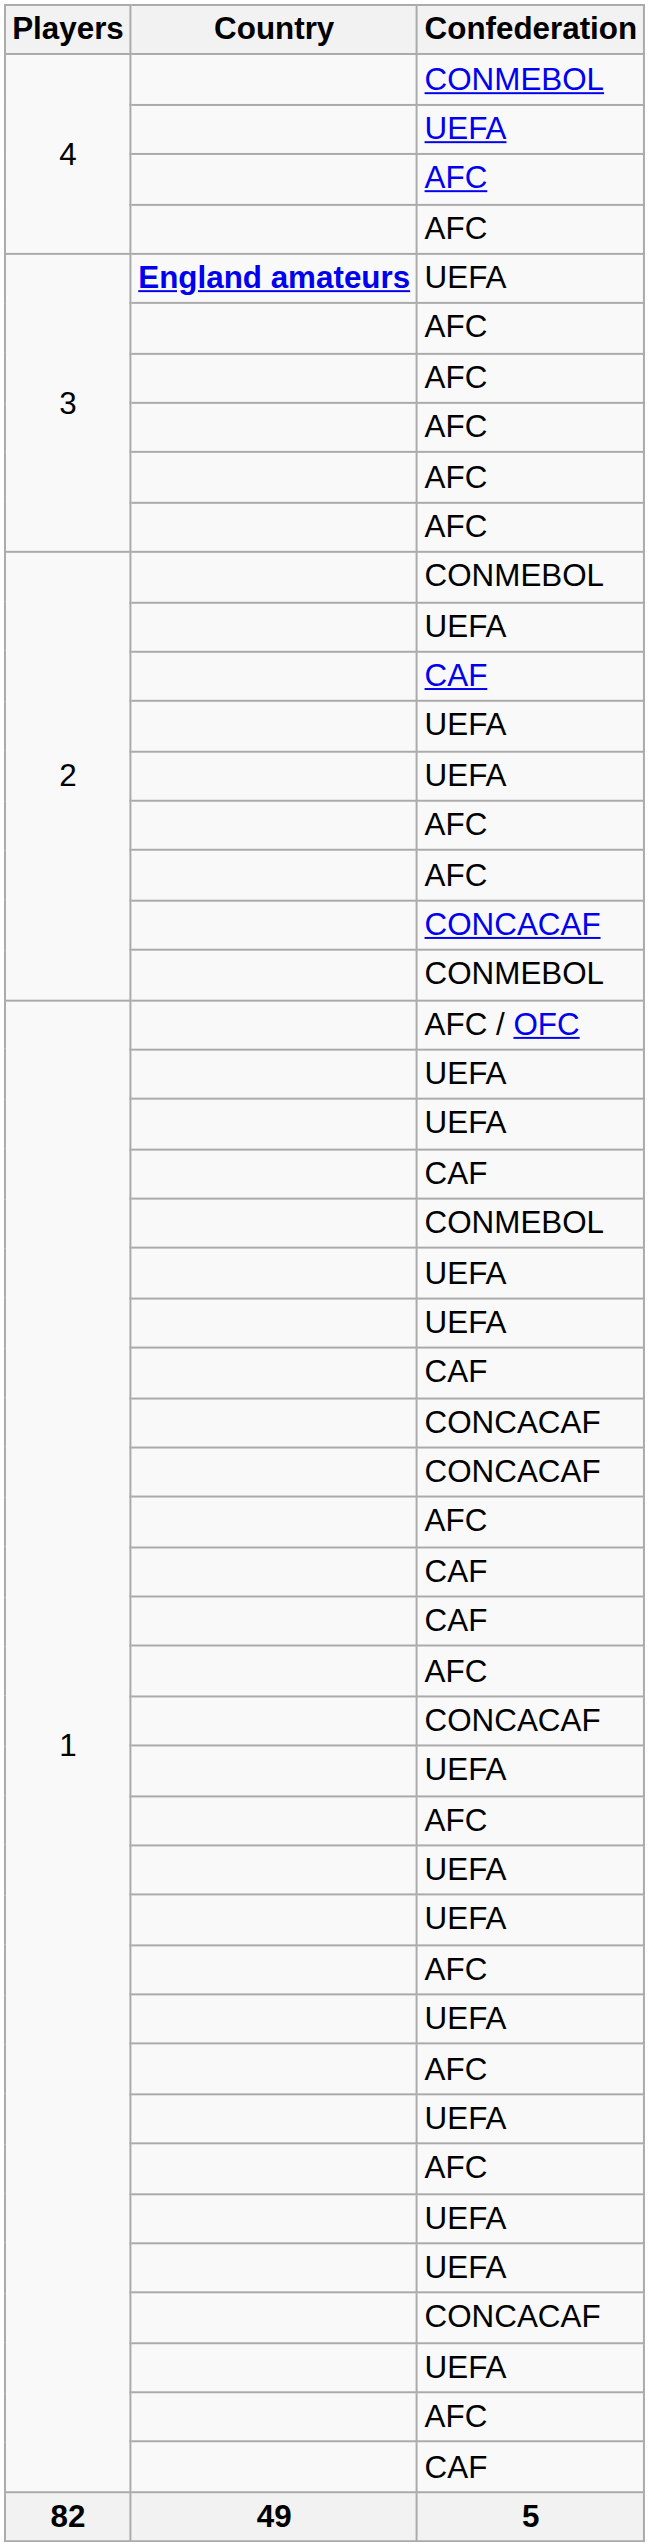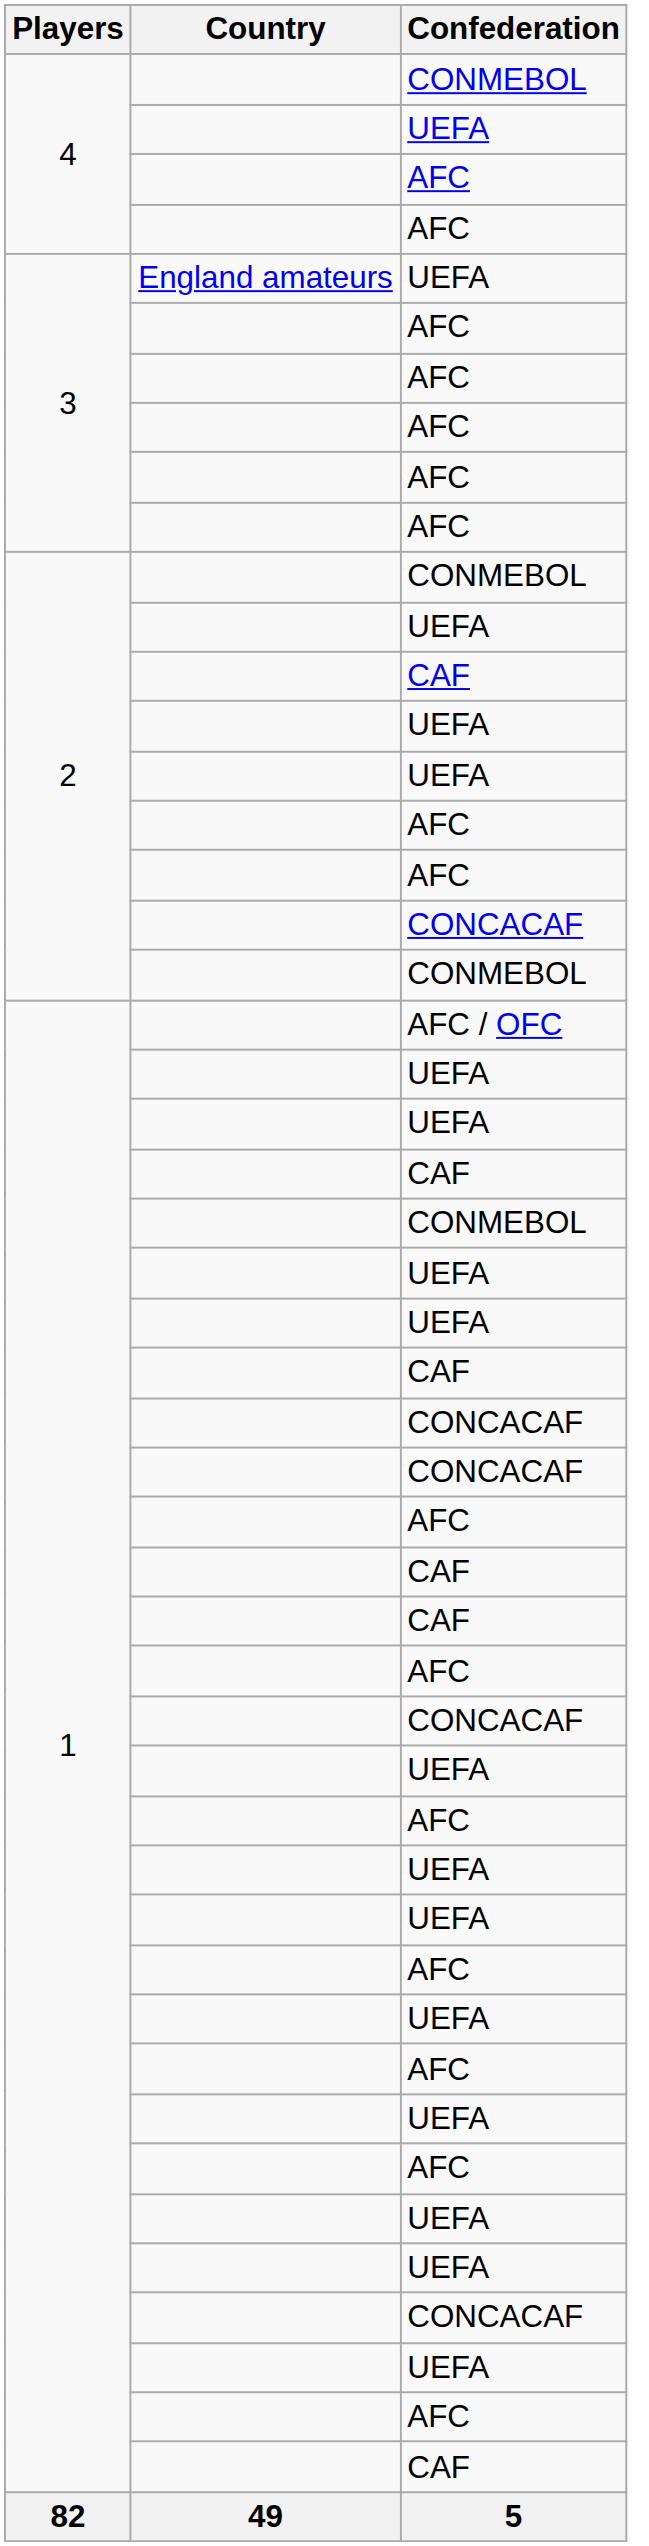3 / UEFA | Country: bold -> normal
